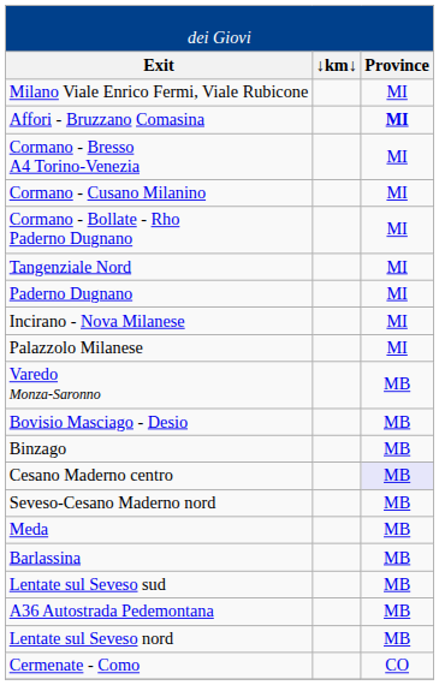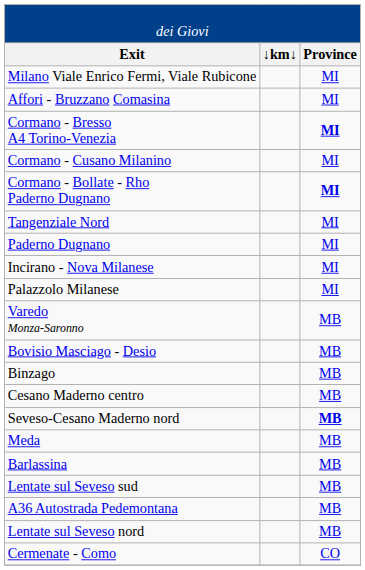Affori - Bruzzano Comasina | column 3: bold -> normal
Cormano - Bresso A4 Torino-Venezia | column 3: normal -> bold
Cormano - Bollate - Rho Paderno Dugnano | column 3: normal -> bold
Cesano Maderno centro | column 3: lavender background -> no background
Seveso-Cesano Maderno nord | column 3: normal -> bold
